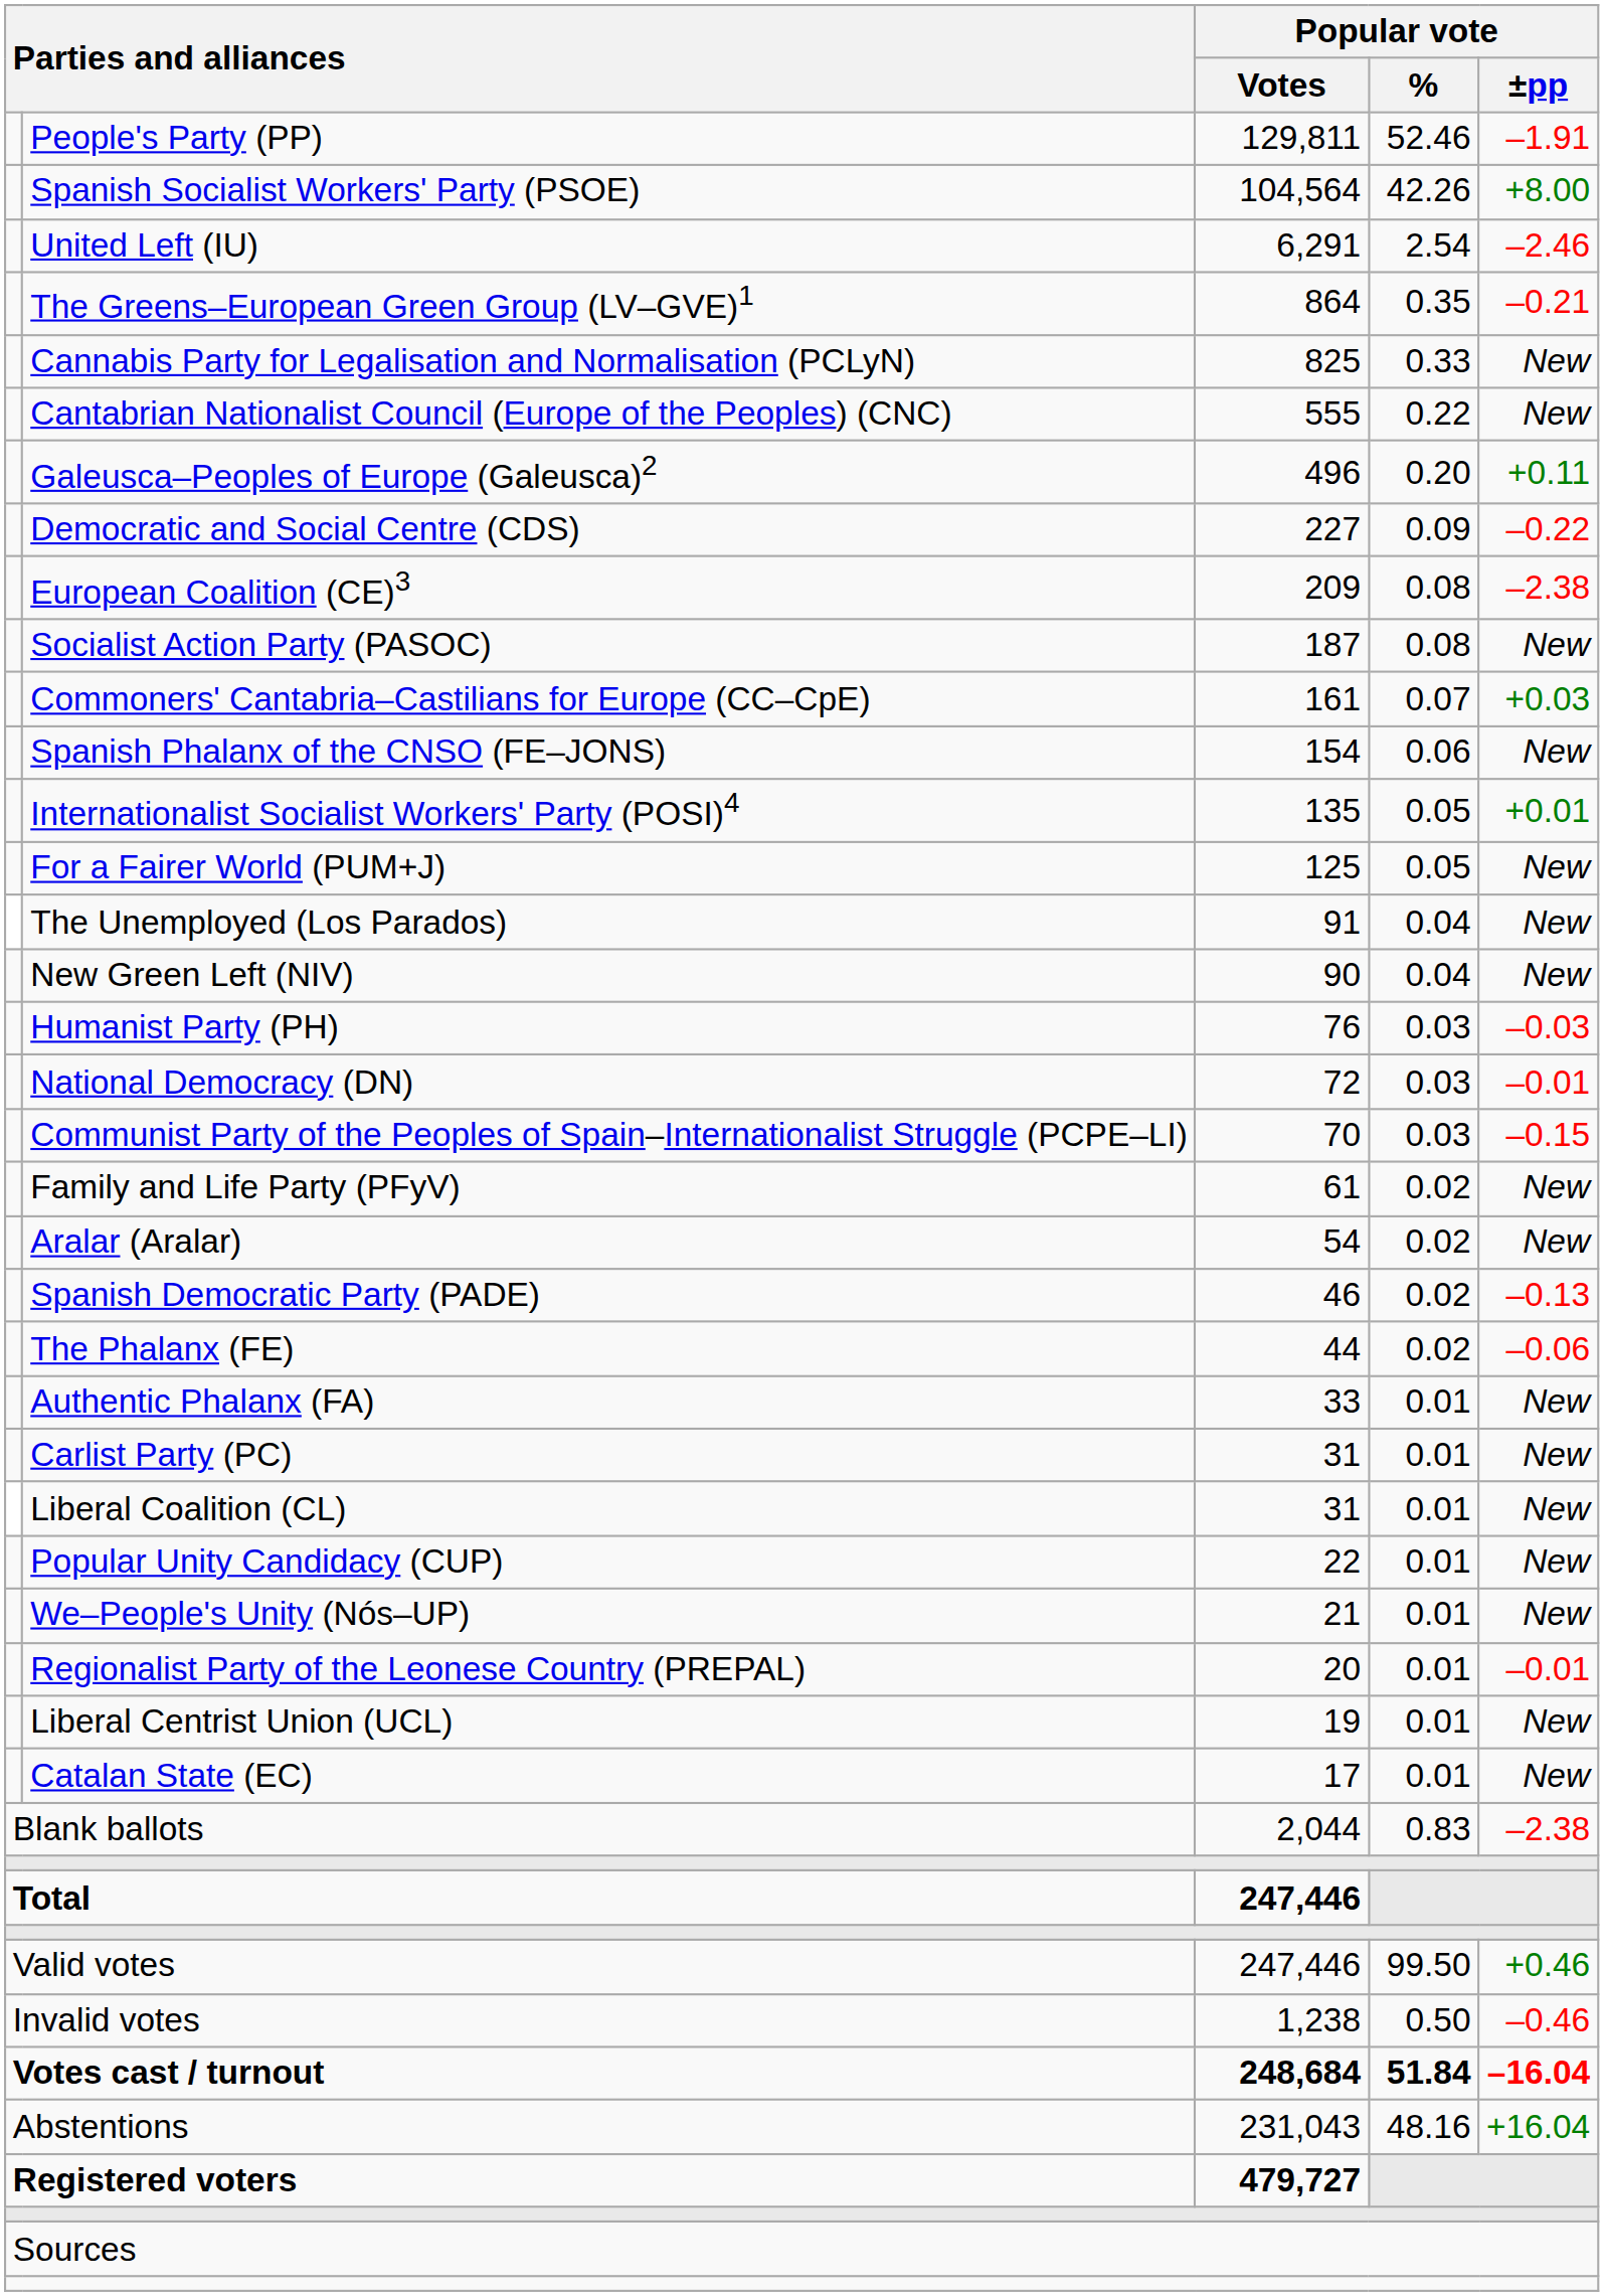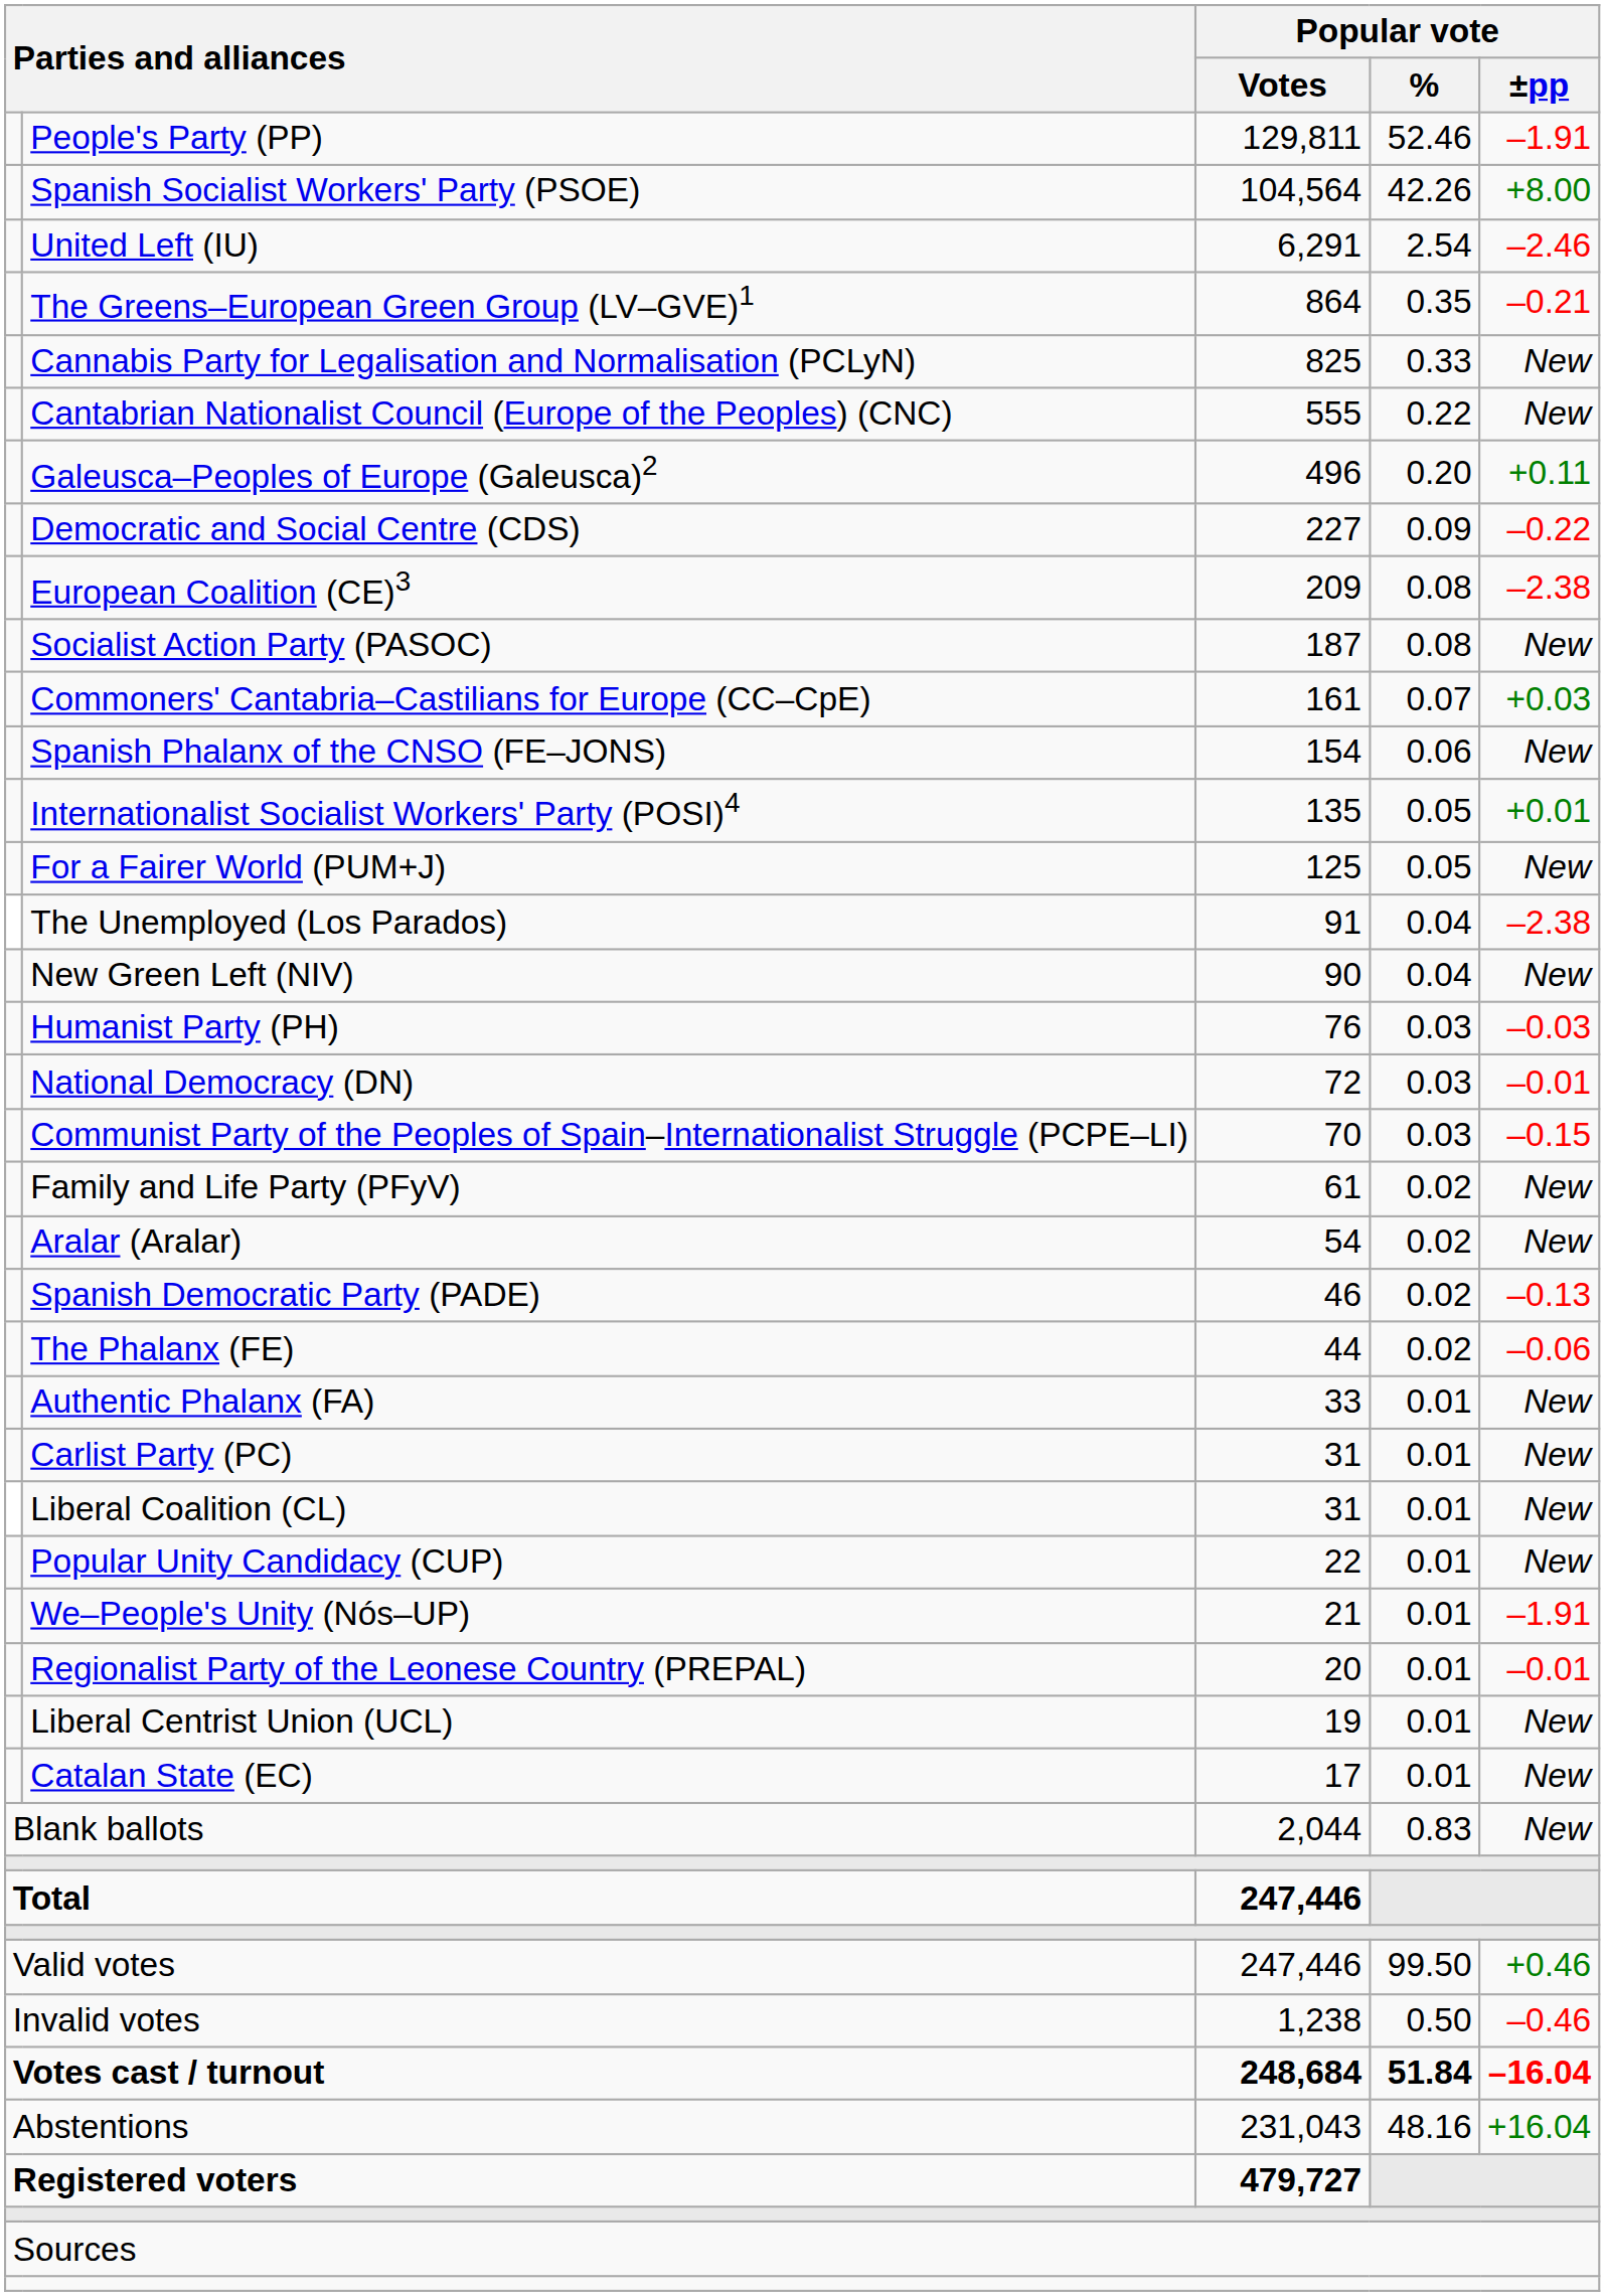The Unemployed (Los Parados) | Popular vote / ±pp: New -> –2.38
We–People's Unity (Nós–UP) | Popular vote / ±pp: New -> –1.91
Blank ballots | Popular vote / ±pp: –2.38 -> New
